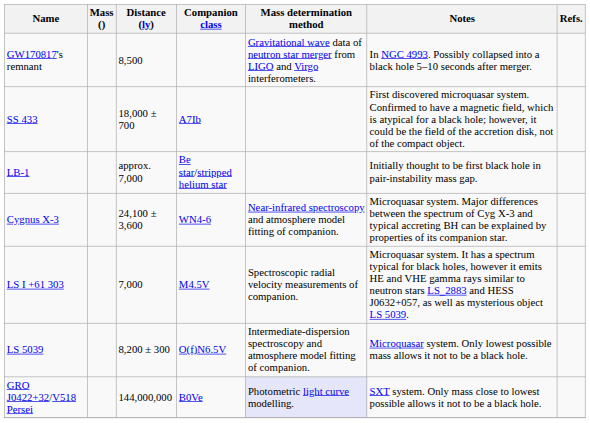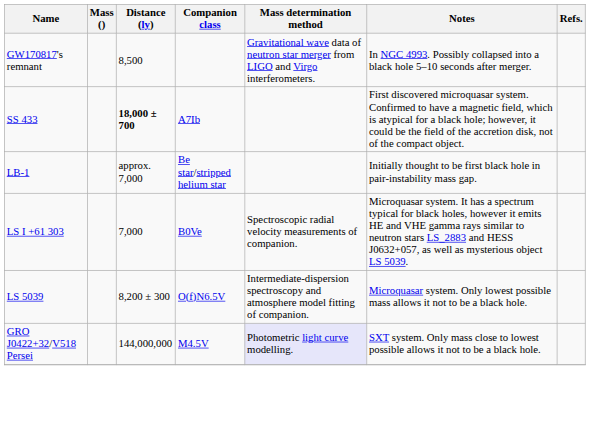SS 433 | Distance (ly): normal -> bold
- row: Cygnus X-3 | 24,100 ± 3,600 | WN4-6 | Near-infrared spectroscopy and atmosphere model fitting of companion. | Microquasar system. Major differences between the spectrum of Cyg X-3 and typical accreting BH can be explained by properties of its companion star.
LS I +61 303 | Companion class: M4.5V -> B0Ve
GRO J0422+32/V518 Persei | Companion class: B0Ve -> M4.5V
